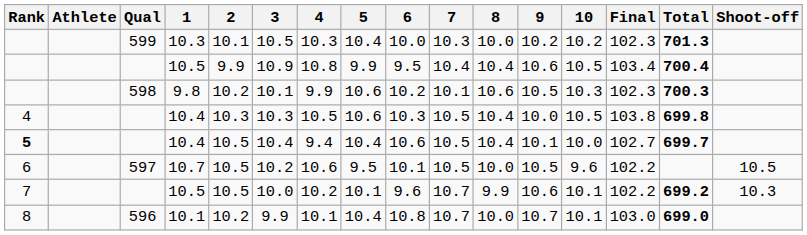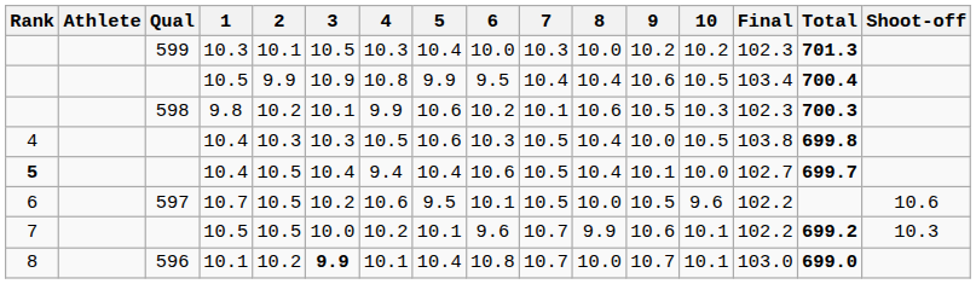row 7 | Shoot-off: 10.5 -> 10.6
row 9 | 3: normal -> bold
